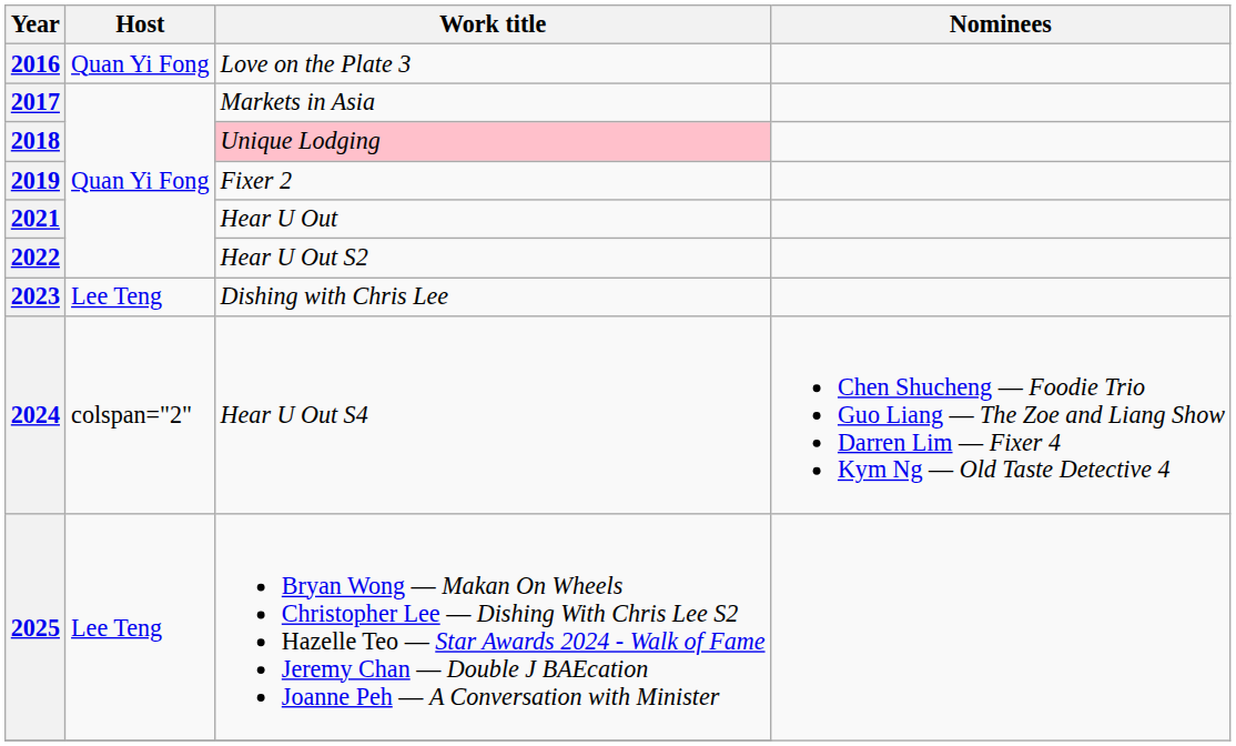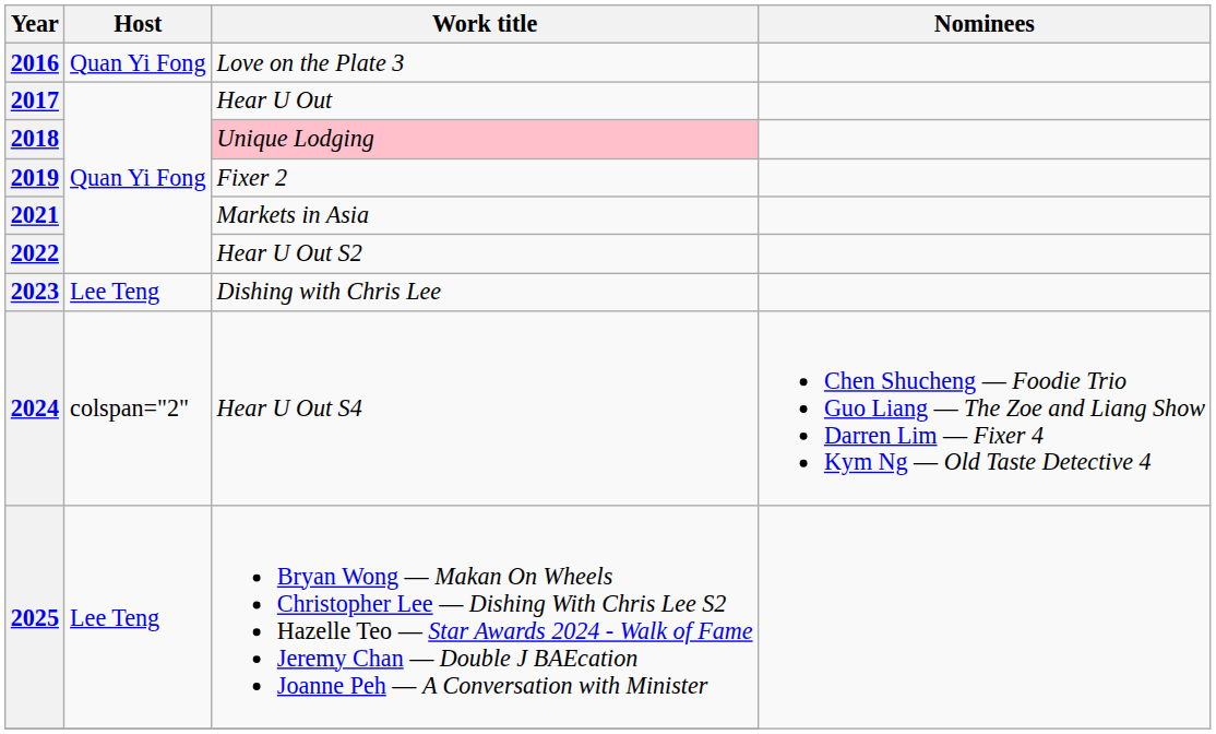2017 | Work title: Markets in Asia -> Hear U Out
2021 | Work title: Hear U Out -> Markets in Asia
